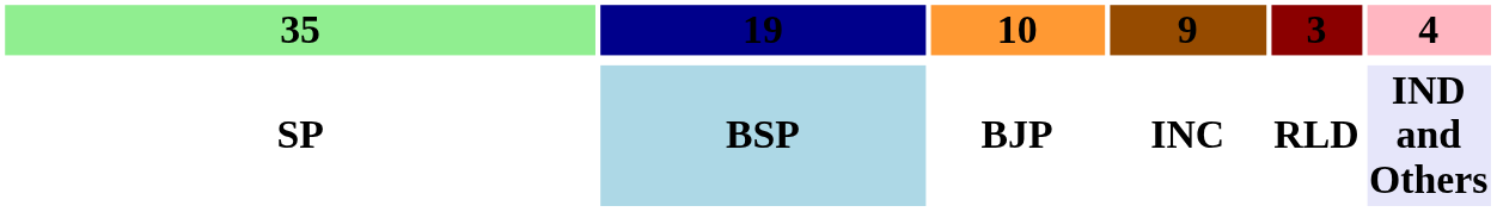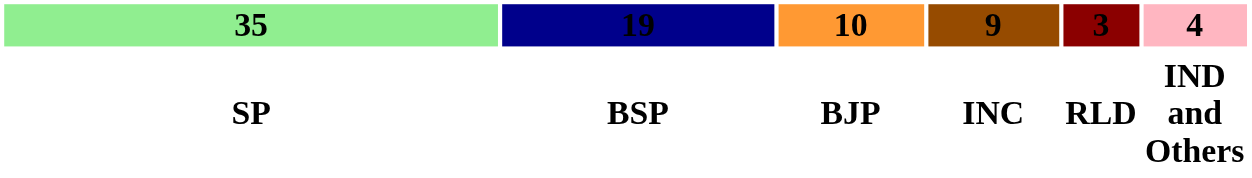SP | 19: lightblue background -> no background
SP | 4: lavender background -> no background
